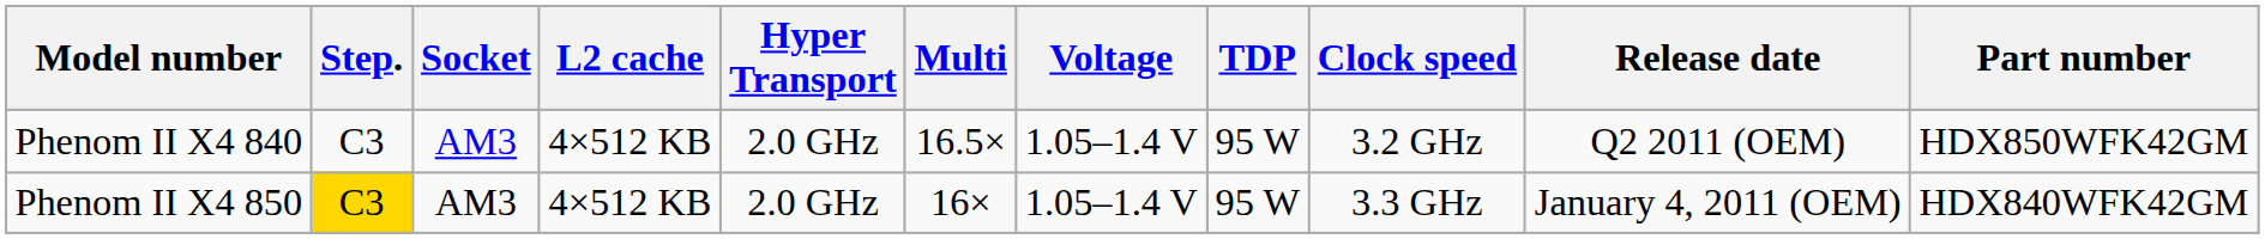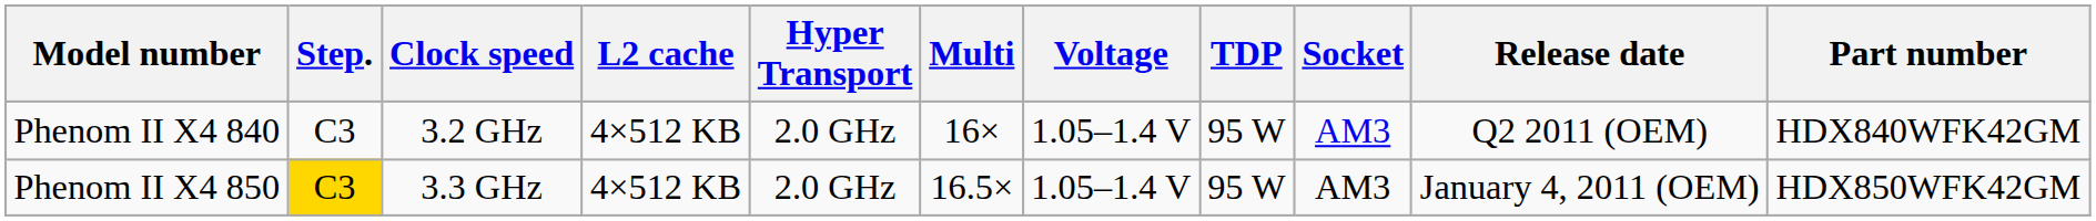columns swapped: Clock speed <-> Socket
Phenom II X4 840 | Multi: 16.5× -> 16×
Phenom II X4 840 | Part number: HDX850WFK42GM -> HDX840WFK42GM
Phenom II X4 850 | Multi: 16× -> 16.5×
Phenom II X4 850 | Part number: HDX840WFK42GM -> HDX850WFK42GM
